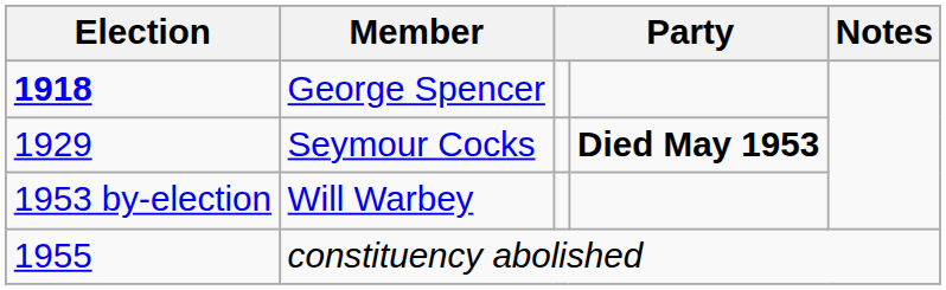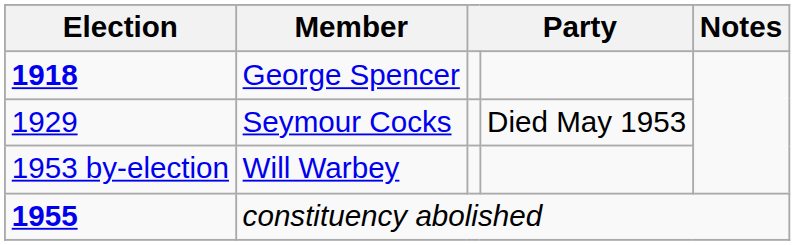Seymour Cocks | column 4: bold -> normal
constituency abolished | Election: normal -> bold
